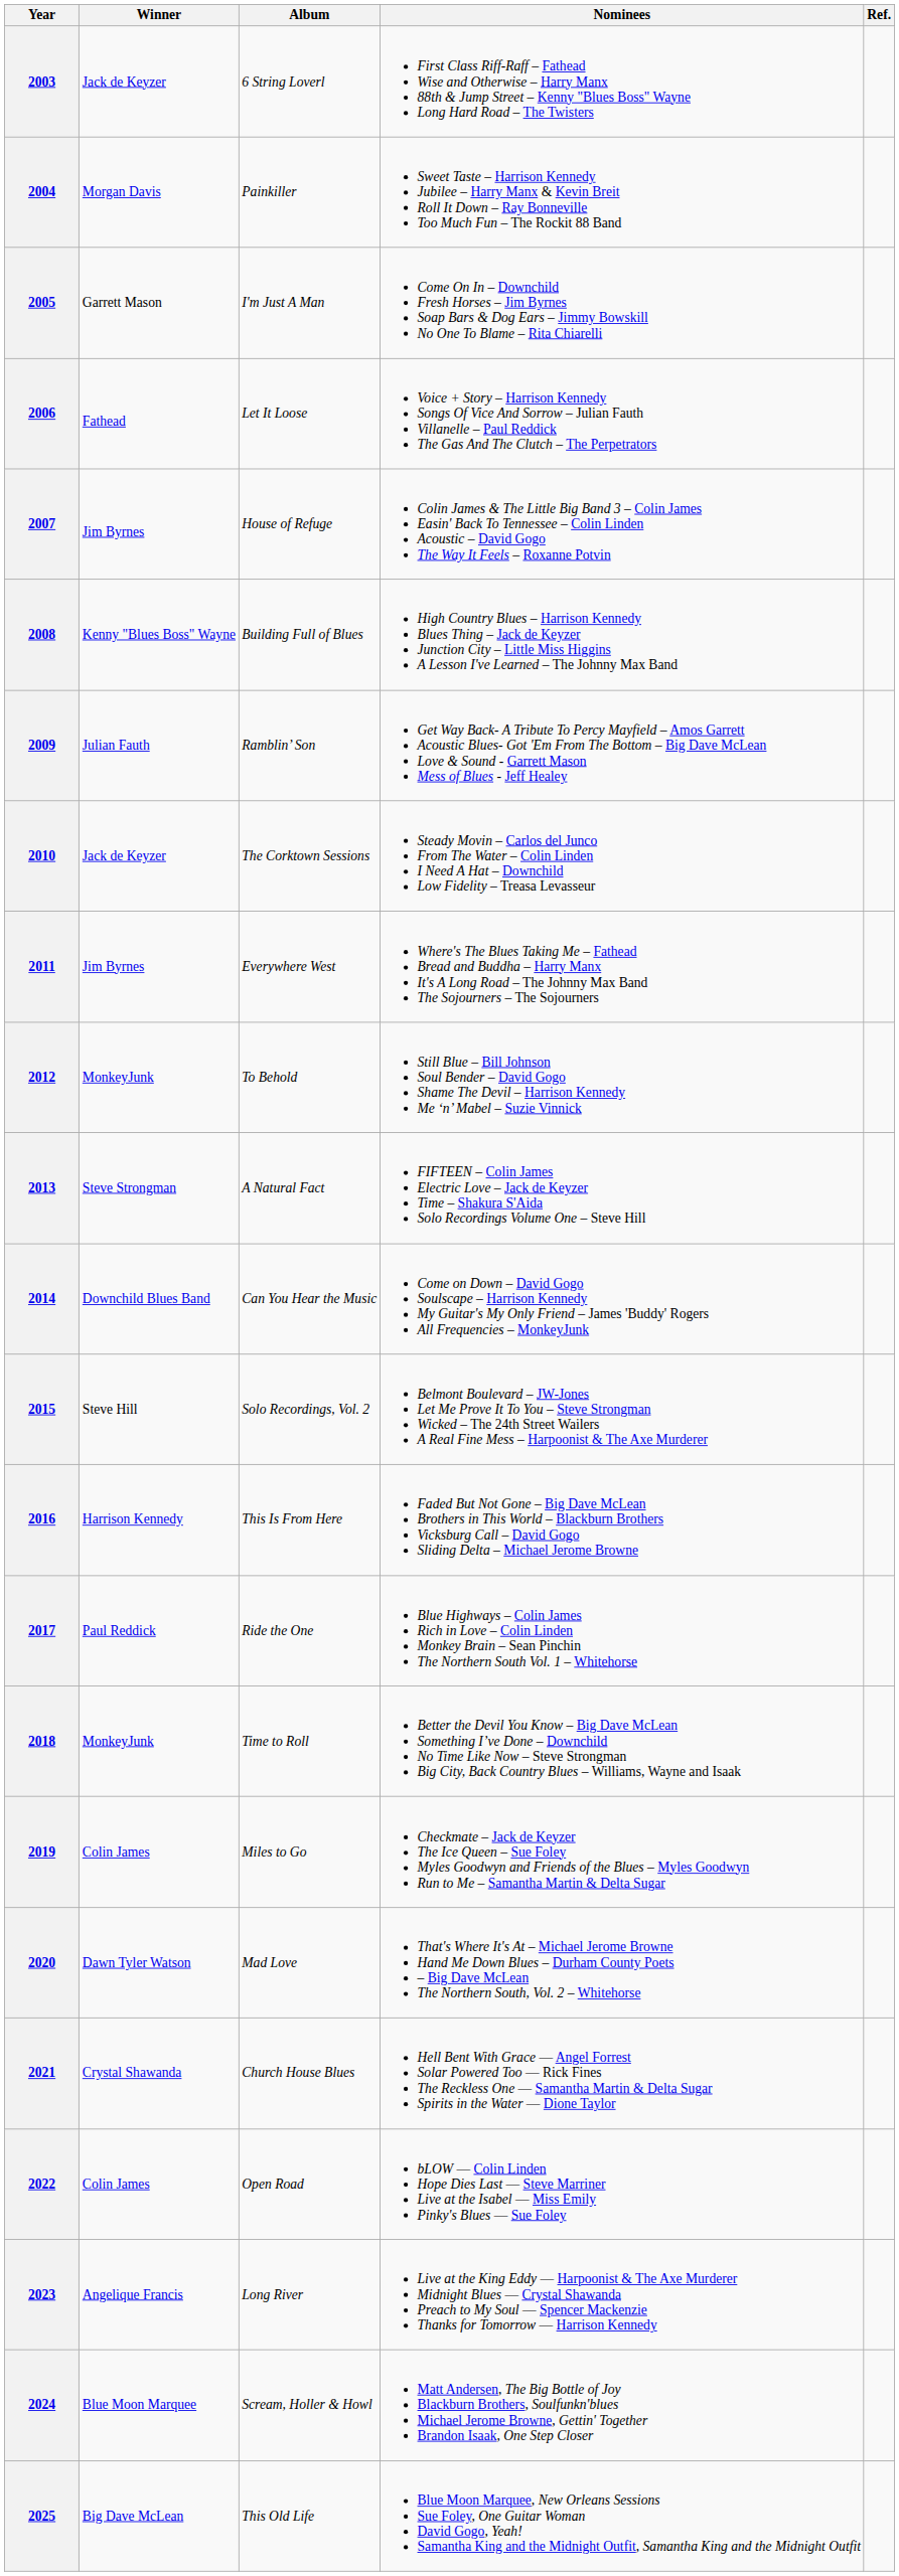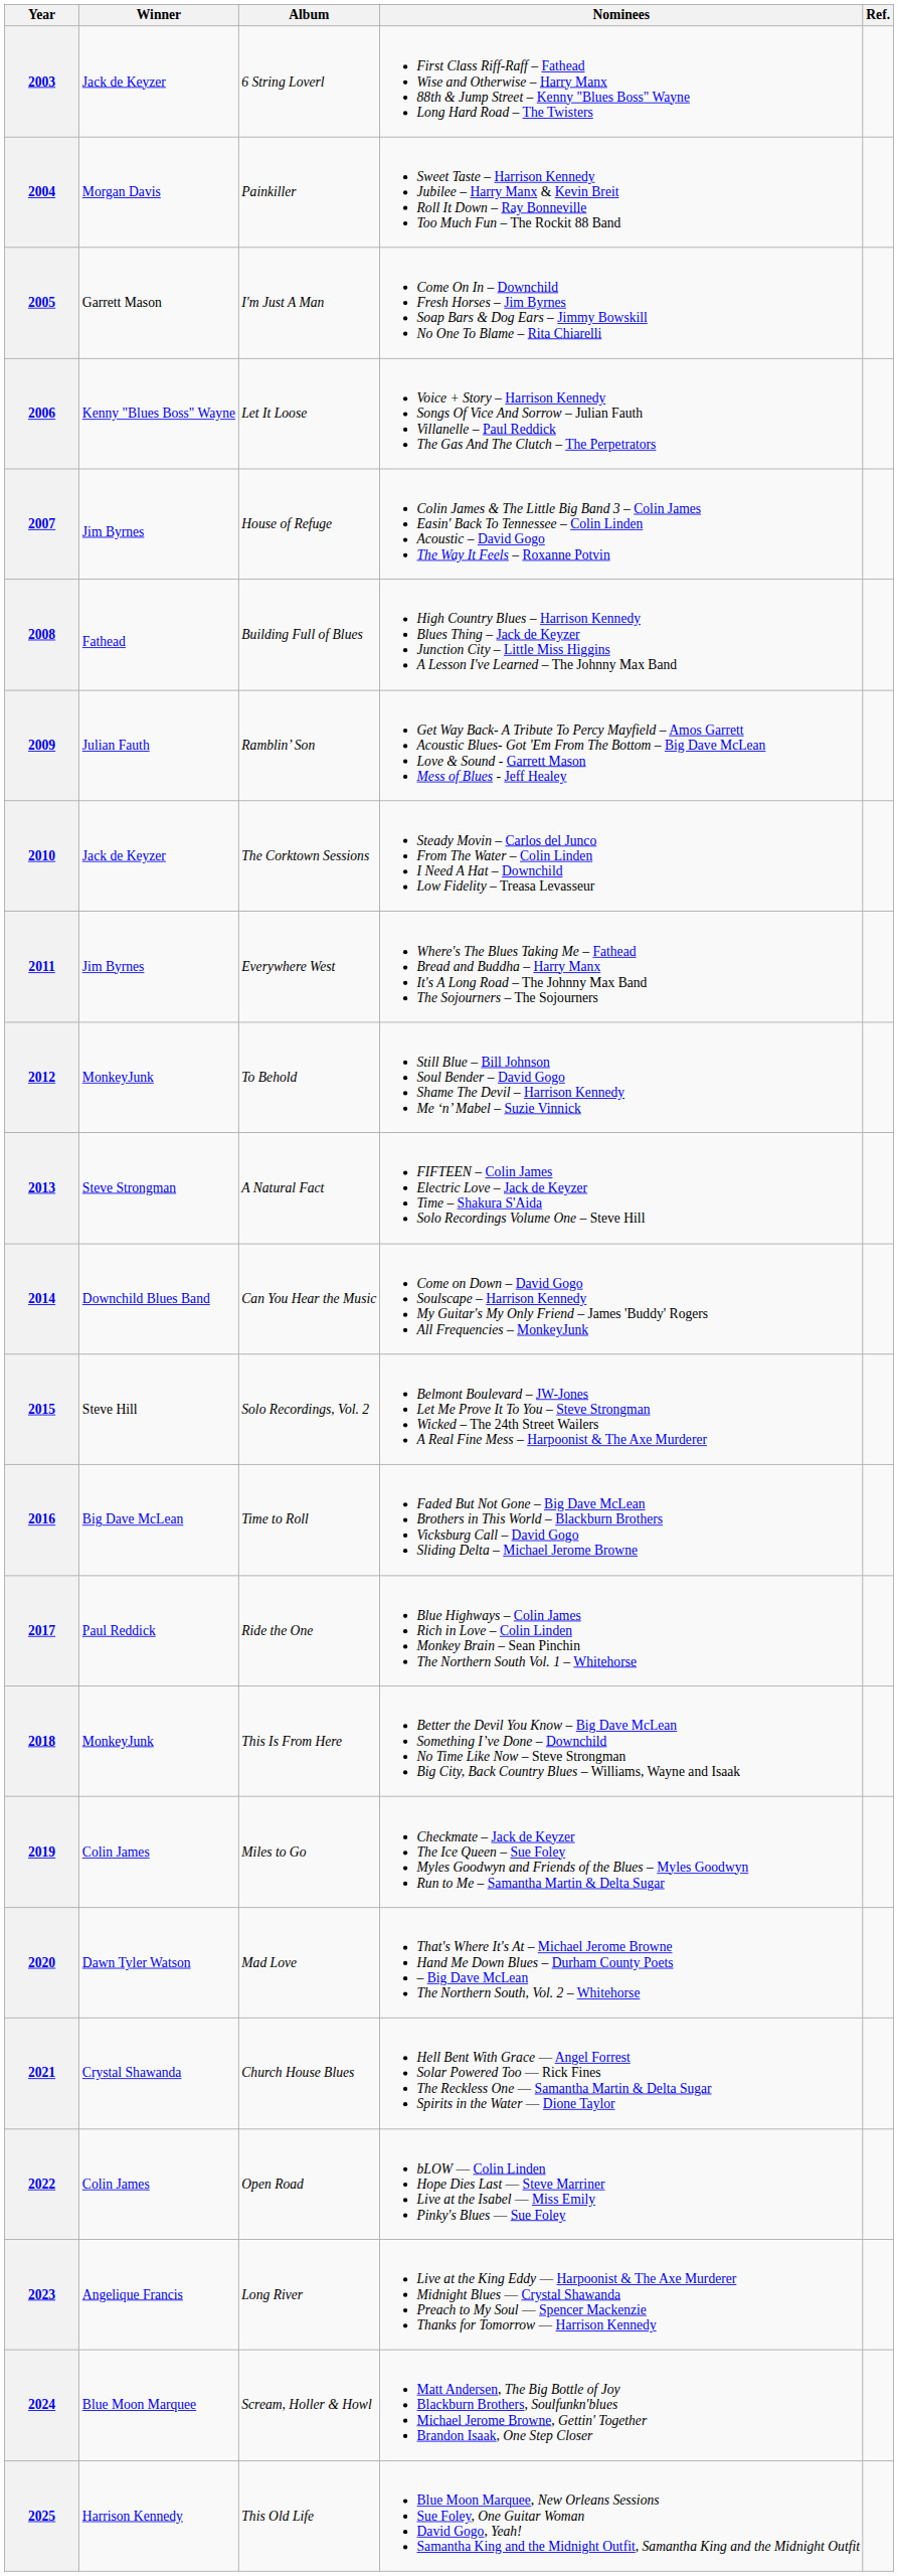2006 | Winner: Fathead -> Kenny "Blues Boss" Wayne
2008 | Winner: Kenny "Blues Boss" Wayne -> Fathead
2016 | Winner: Harrison Kennedy -> Big Dave McLean
2016 | Album: This Is From Here -> Time to Roll
2018 | Album: Time to Roll -> This Is From Here
2025 | Winner: Big Dave McLean -> Harrison Kennedy
